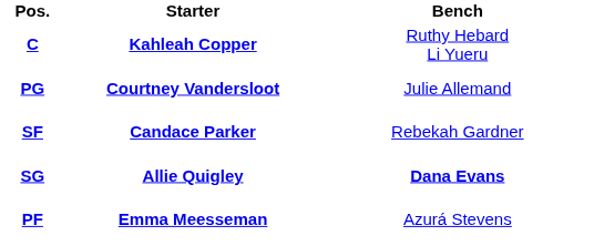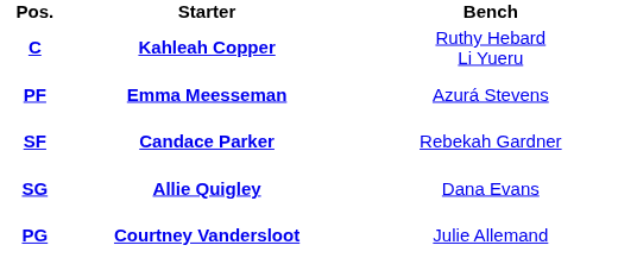rows swapped: PF <-> PG
SG | Bench: bold -> normal
